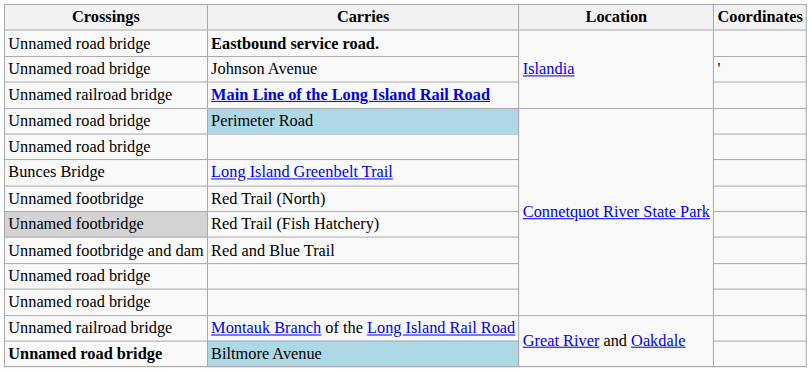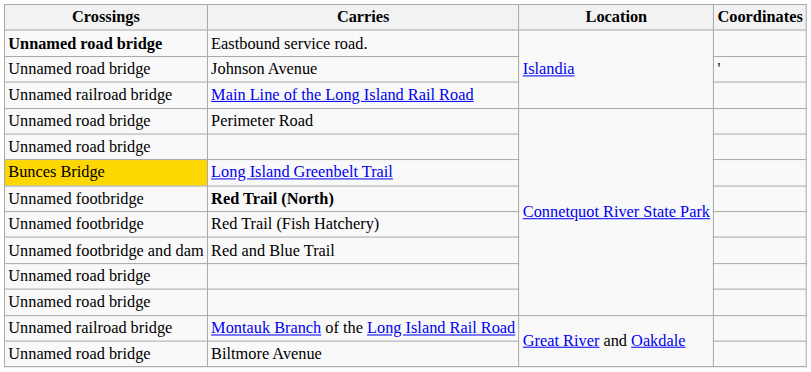Eastbound service road. | Crossings: normal -> bold
Eastbound service road. | Carries: bold -> normal
Main Line of the Long Island Rail Road | Carries: bold -> normal
Perimeter Road | Carries: lightblue background -> no background
Long Island Greenbelt Trail | Crossings: no background -> gold background
Red Trail (North) | Carries: normal -> bold
Red Trail (Fish Hatchery) | Crossings: lightgrey background -> no background
Biltmore Avenue | Crossings: bold -> normal
Biltmore Avenue | Carries: lightblue background -> no background
